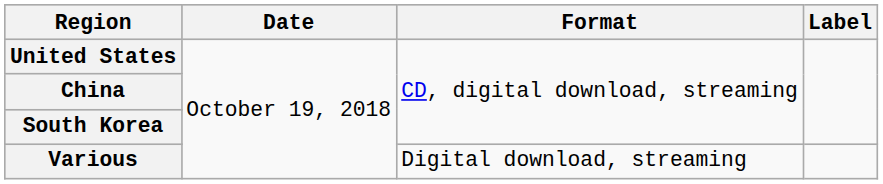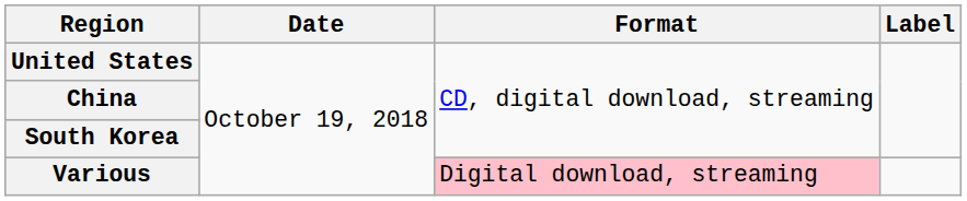Various | Format: no background -> pink background
